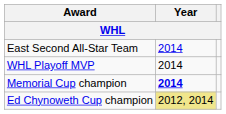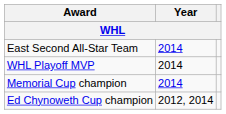Memorial Cup champion | Year: bold -> normal
Ed Chynoweth Cup champion | Year: khaki background -> no background
